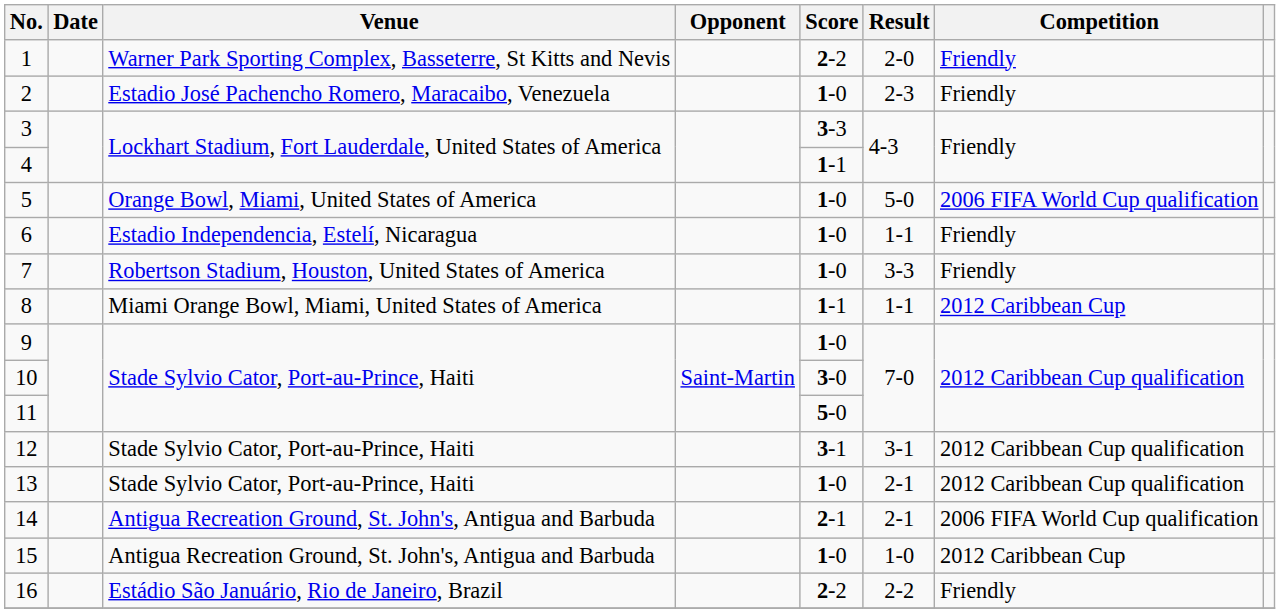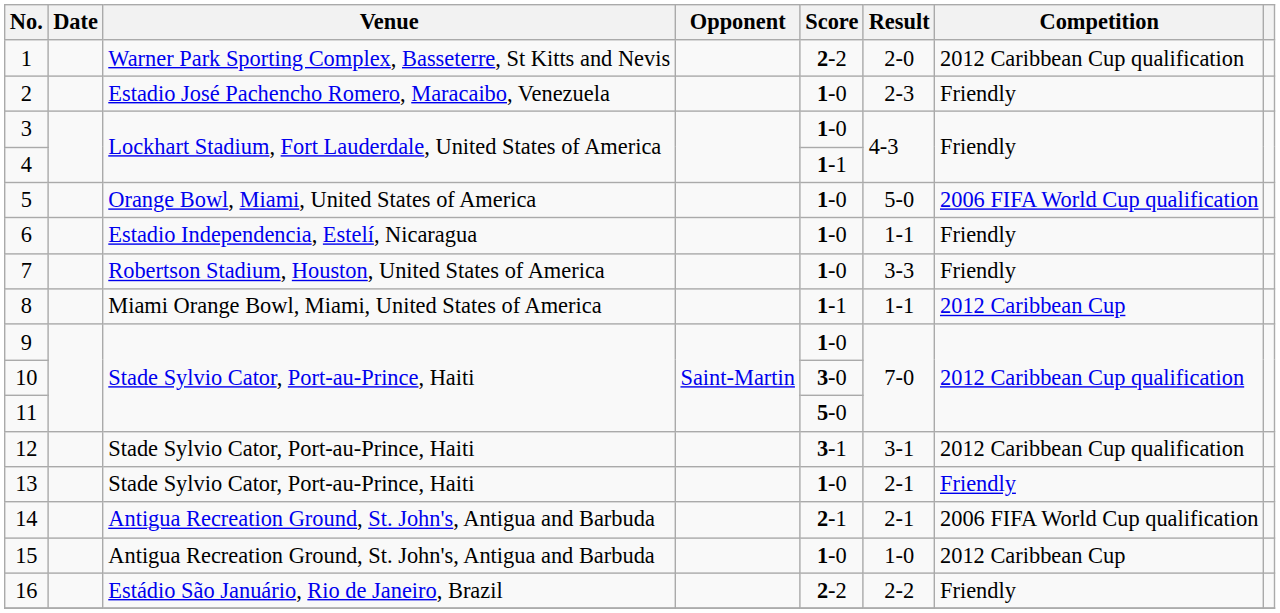1 | Competition: Friendly -> 2012 Caribbean Cup qualification
3 | Score: 3-3 -> 1-0
13 | Competition: 2012 Caribbean Cup qualification -> Friendly
